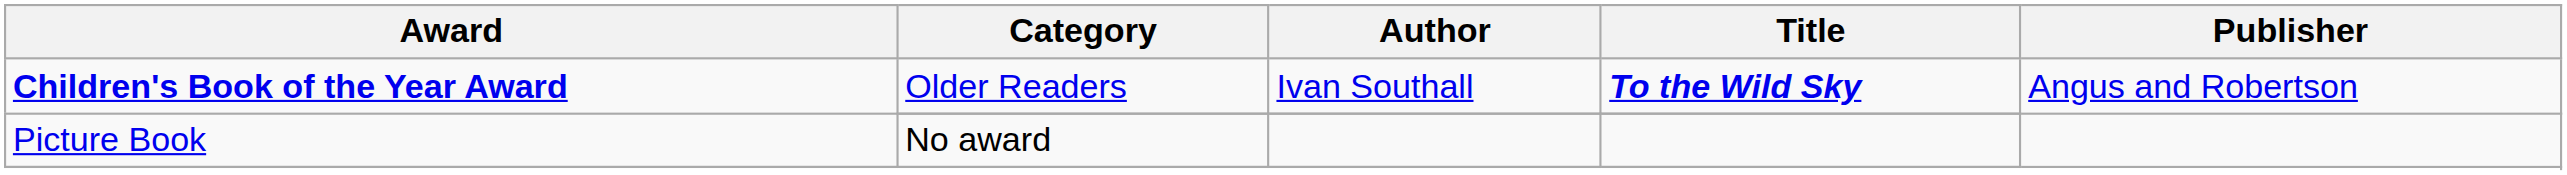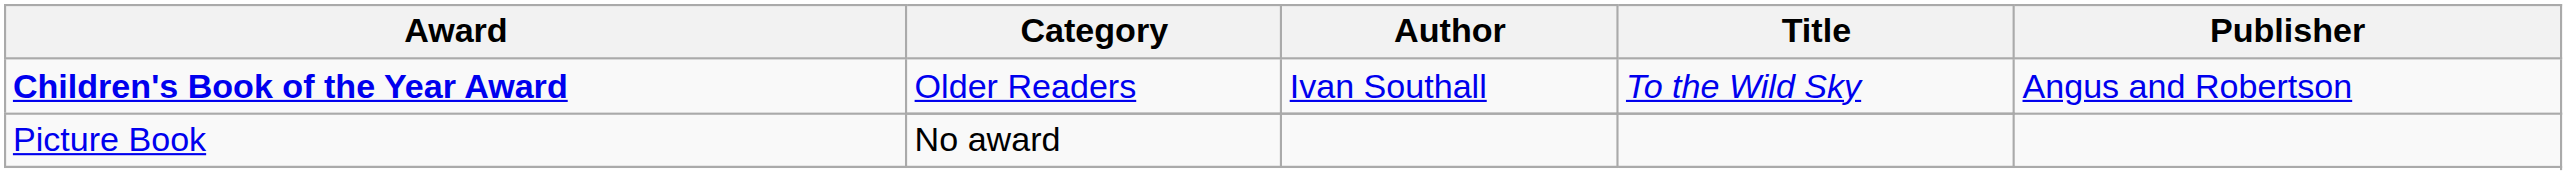Children's Book of the Year Award / Older Readers | Title: bold -> normal
